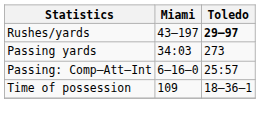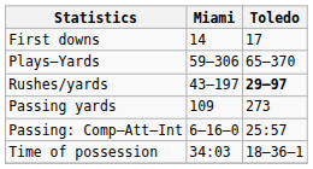+ row: First downs | 14 | 17
+ row: Plays–Yards | 59–306 | 65–370
Passing yards | Miami: 34:03 -> 109
Time of possession | Miami: 109 -> 34:03
